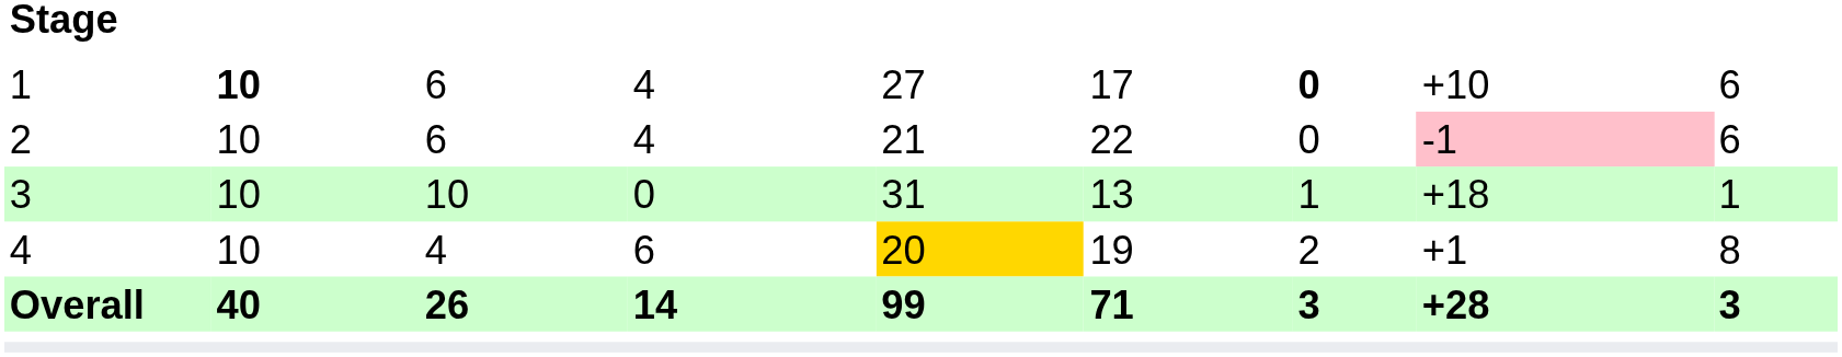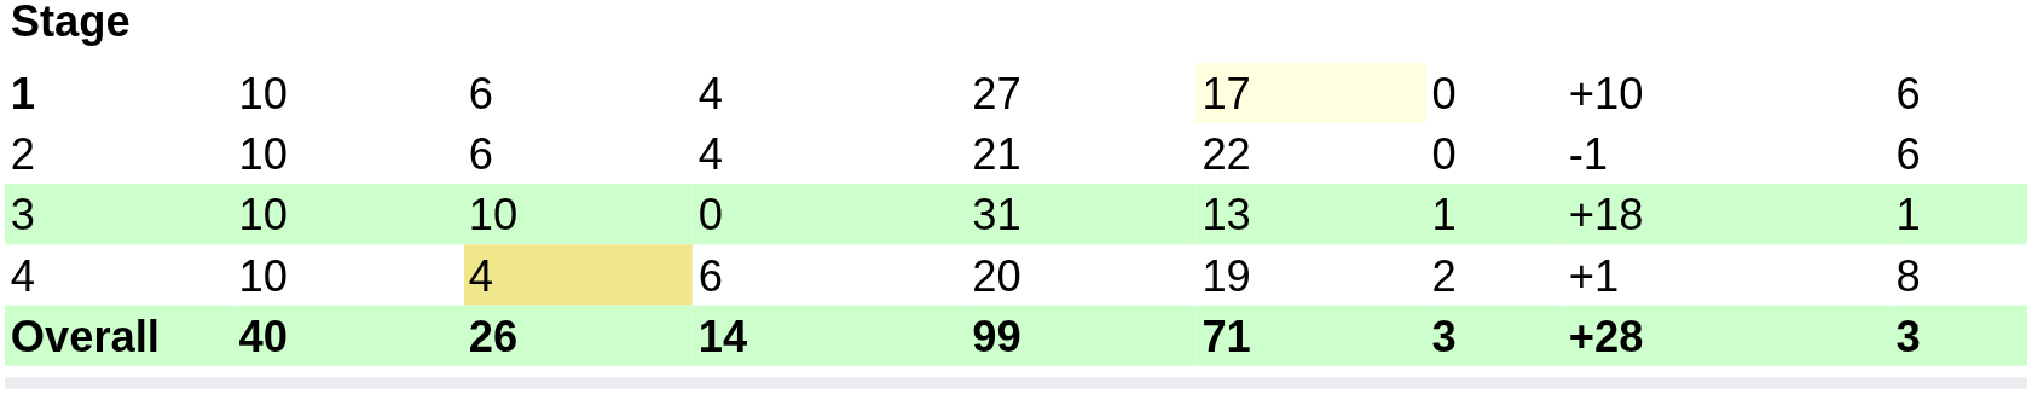row 2 | Stage: normal -> bold
row 2 | column 2: bold -> normal
row 2 | column 6: no background -> lightyellow background
row 2 | column 7: bold -> normal
row 3 | column 8: pink background -> no background
row 5 | column 3: no background -> khaki background
row 5 | column 5: gold background -> no background
